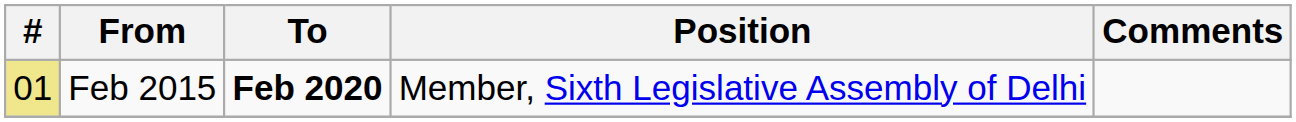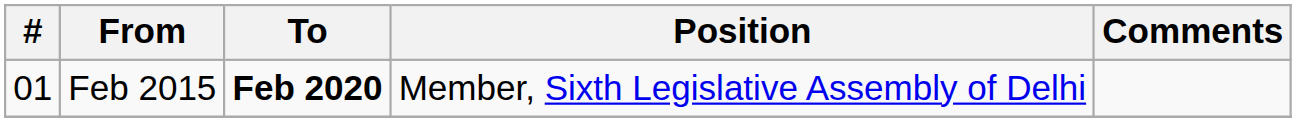Feb 2015 | #: khaki background -> no background
